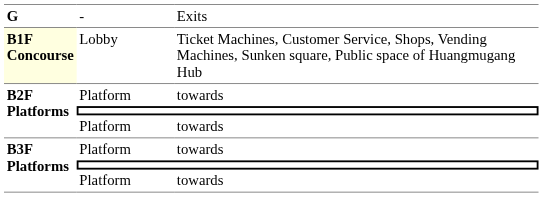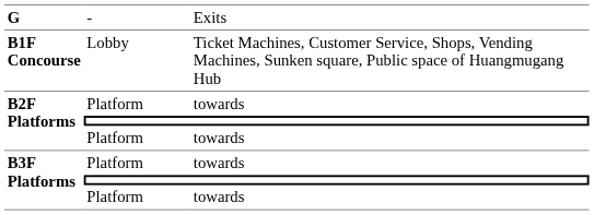B1F Concourse | column 1: lightyellow background -> no background
